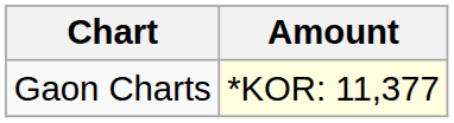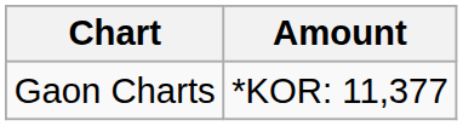Gaon Charts | Amount: lightyellow background -> no background
